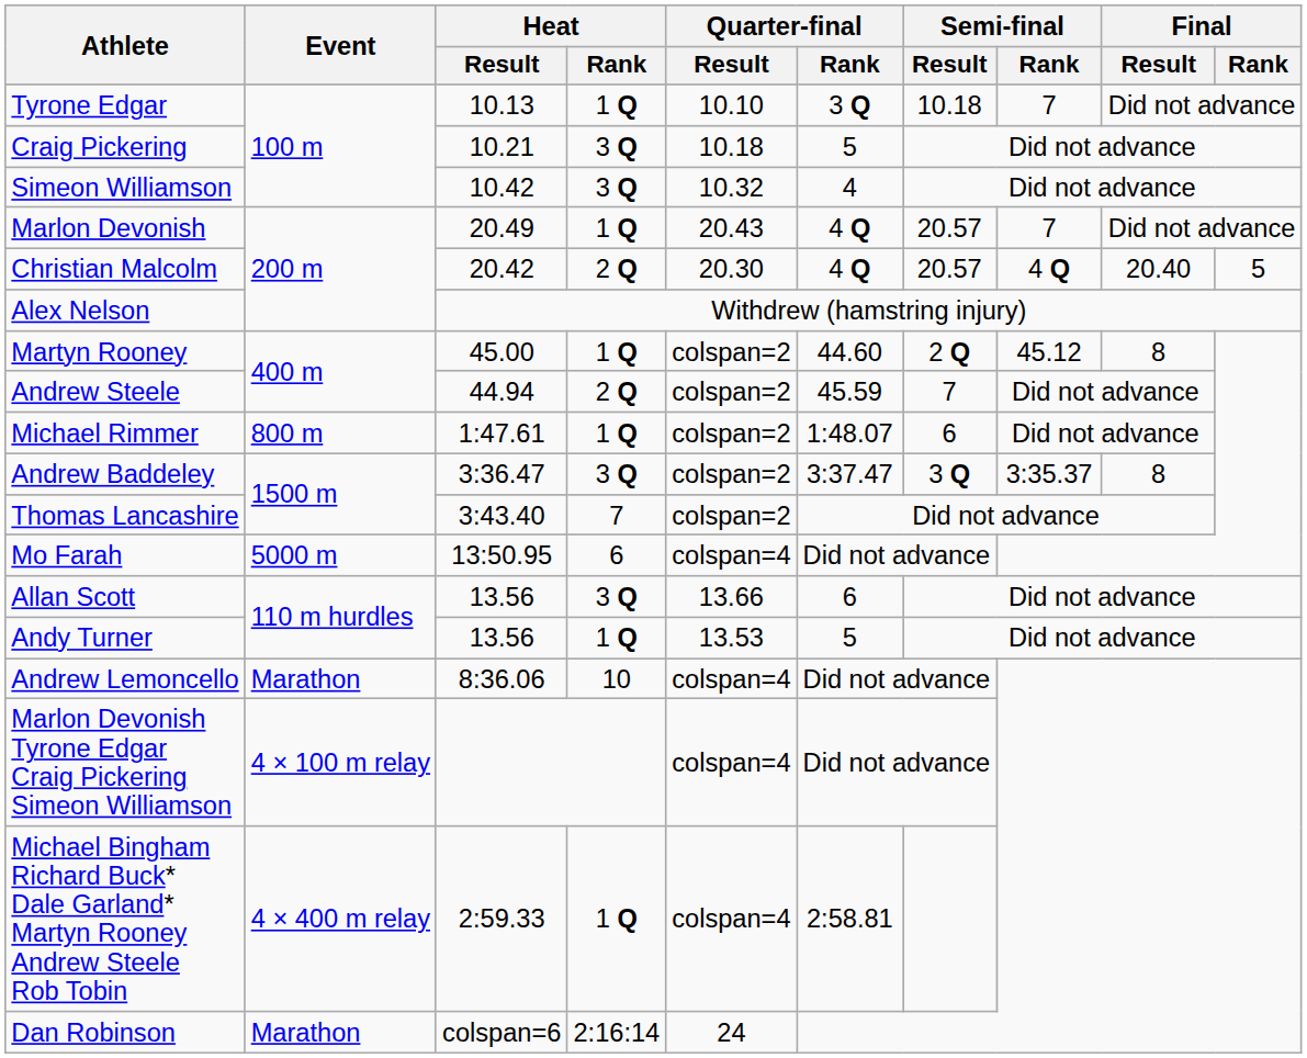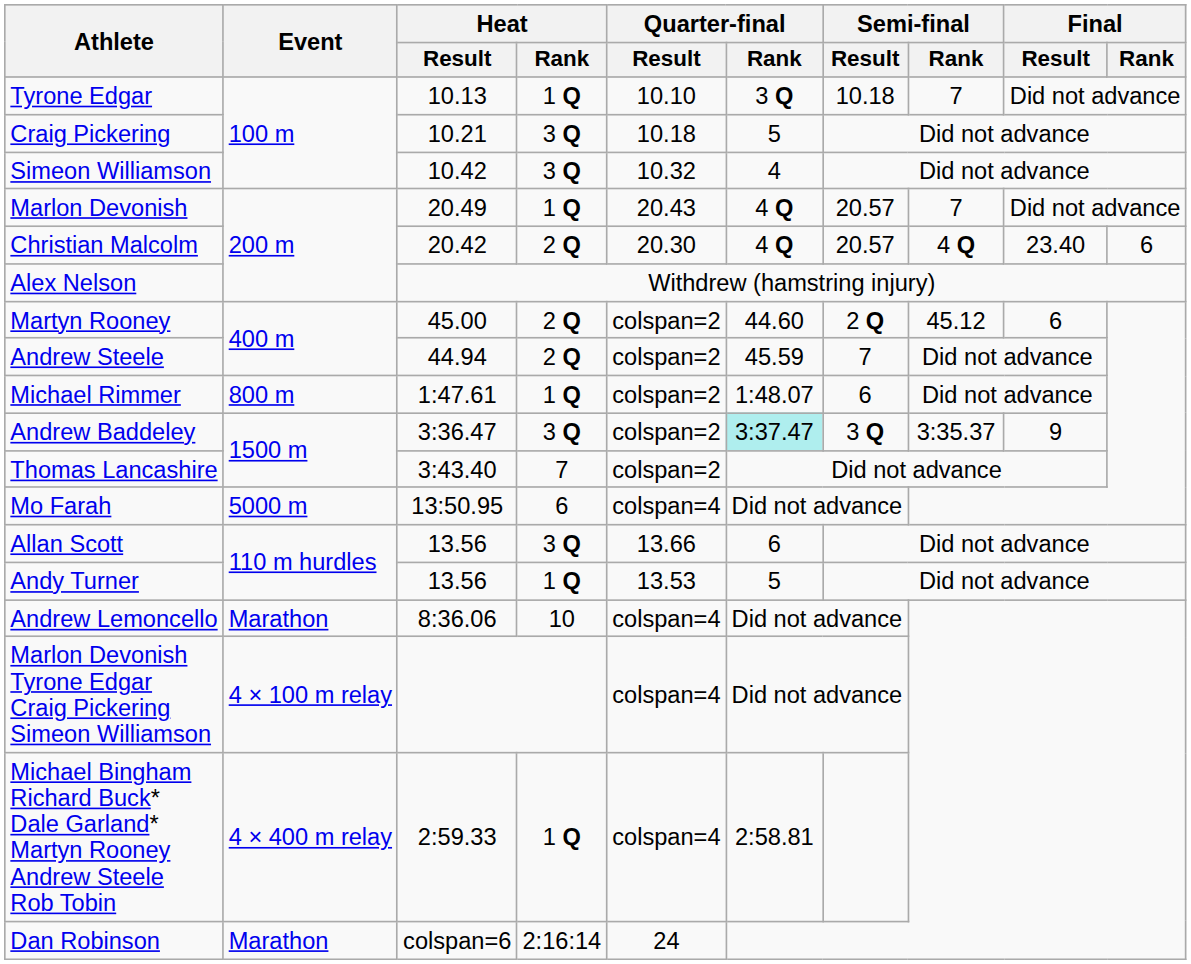Christian Malcolm | Final / Result: 20.40 -> 23.40
Christian Malcolm | Final / Rank: 5 -> 6
Martyn Rooney | Heat / Rank: 1 Q -> 2 Q
Martyn Rooney | Final / Result: 8 -> 6
Andrew Baddeley | Quarter-final / Rank: no background -> paleturquoise background
Andrew Baddeley | Final / Result: 8 -> 9
